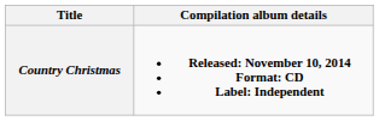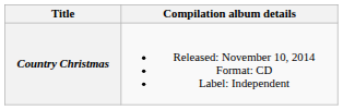Country Christmas | Compilation album details: bold -> normal
